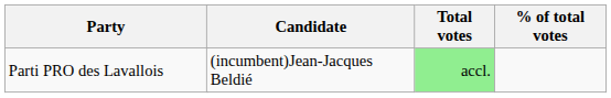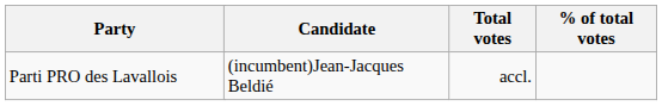Parti PRO des Lavallois | Total votes: lightgreen background -> no background
